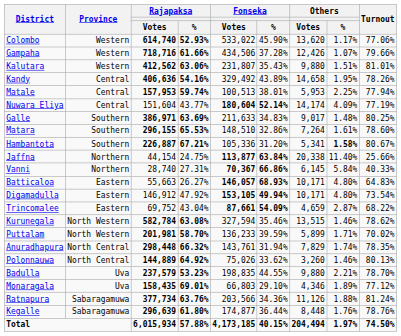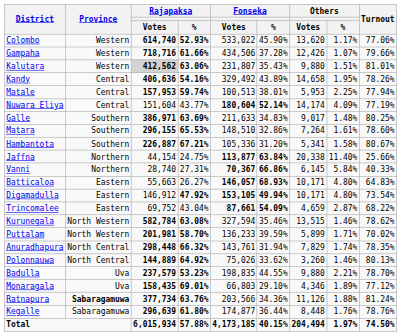Kalutara | Rajapaksa / Votes: no background -> lightgrey background
Hambantota | Others / %: bold -> normal
Digamadulla | Rajapaksa / %: normal -> bold
Ratnapura | Province: normal -> bold
